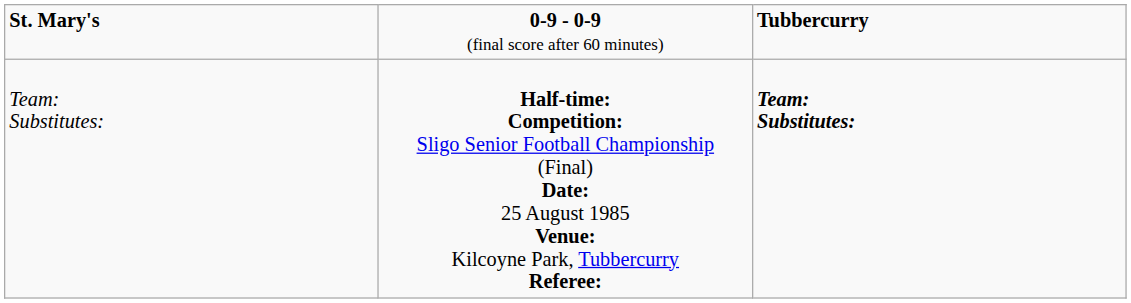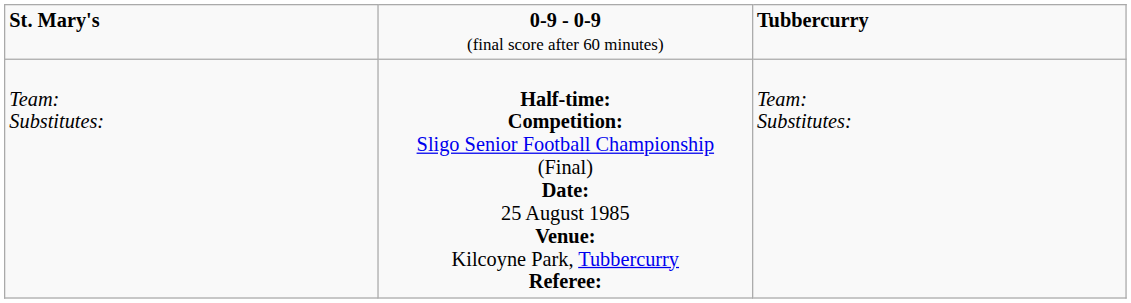row 2 | column 3: bold -> normal
